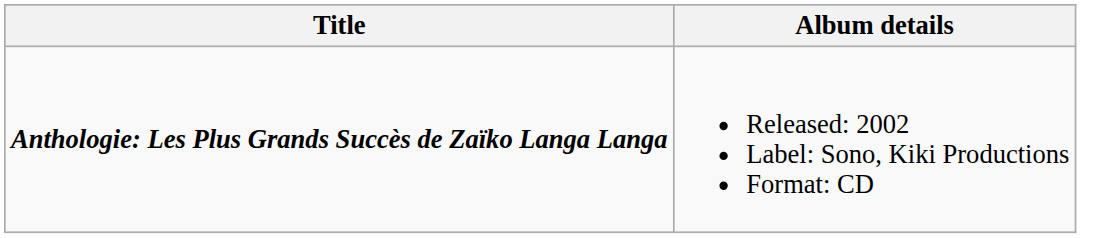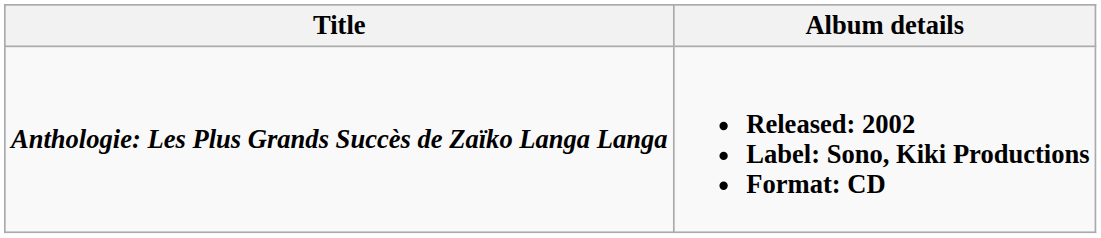Anthologie: Les Plus Grands Succès de Zaïko Langa Langa | Album details: normal -> bold
